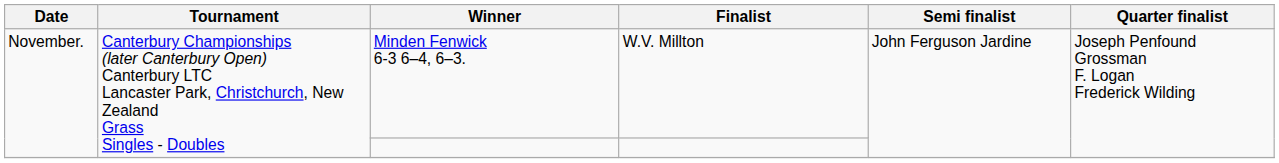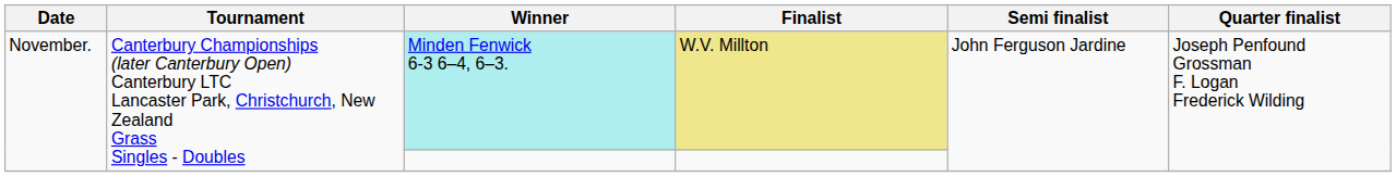Minden Fenwick 6-3 6–4, 6–3. | Winner: no background -> paleturquoise background
Minden Fenwick 6-3 6–4, 6–3. | Finalist: no background -> khaki background
